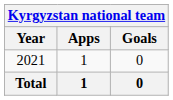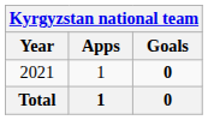2021 | Goals: normal -> bold
